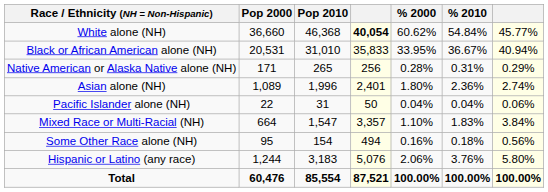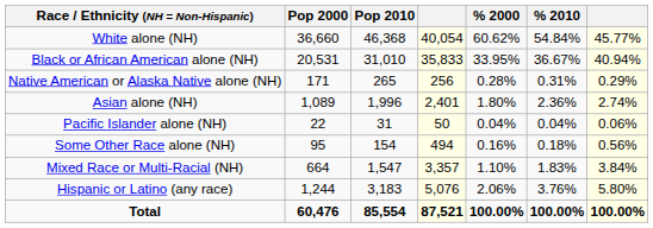White alone (NH) | column 4: bold -> normal
rows swapped: Some Other Race alone (NH) <-> Mixed Race or Multi-Racial (NH)
